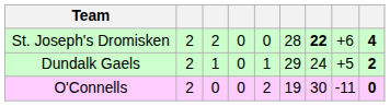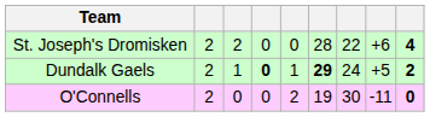St. Joseph's Dromisken | column 7: bold -> normal
Dundalk Gaels | column 4: normal -> bold
Dundalk Gaels | column 6: normal -> bold
